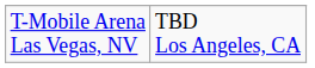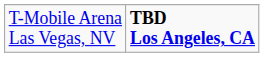T-Mobile Arena Las Vegas, NV | column 2: normal -> bold
